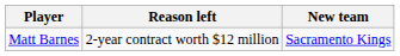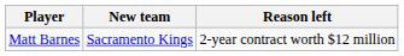columns swapped: Reason left <-> New team
